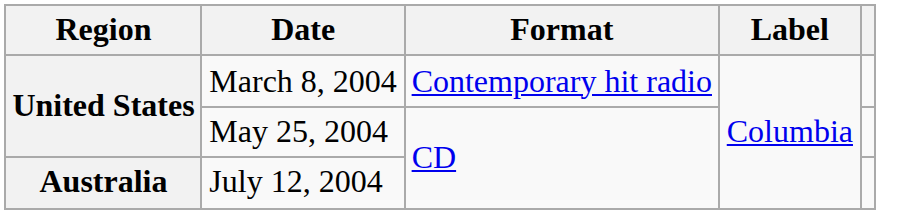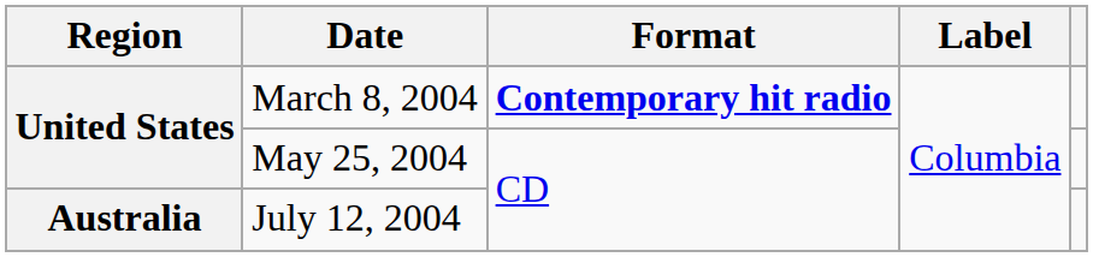March 8, 2004 | Format: normal -> bold
